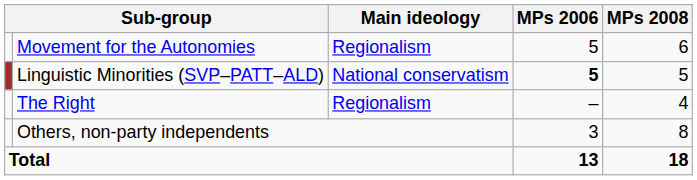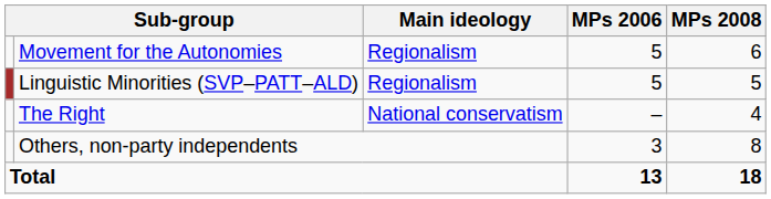Linguistic Minorities (SVP–PATT–ALD) | Main ideology: National conservatism -> Regionalism
Linguistic Minorities (SVP–PATT–ALD) | MPs 2006: bold -> normal
The Right | Main ideology: Regionalism -> National conservatism
